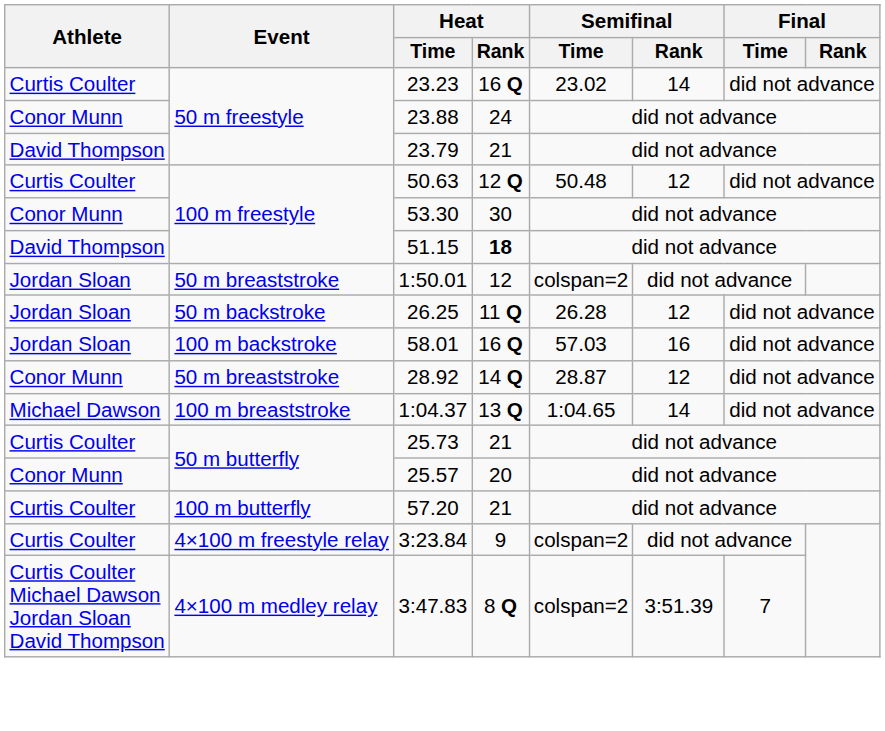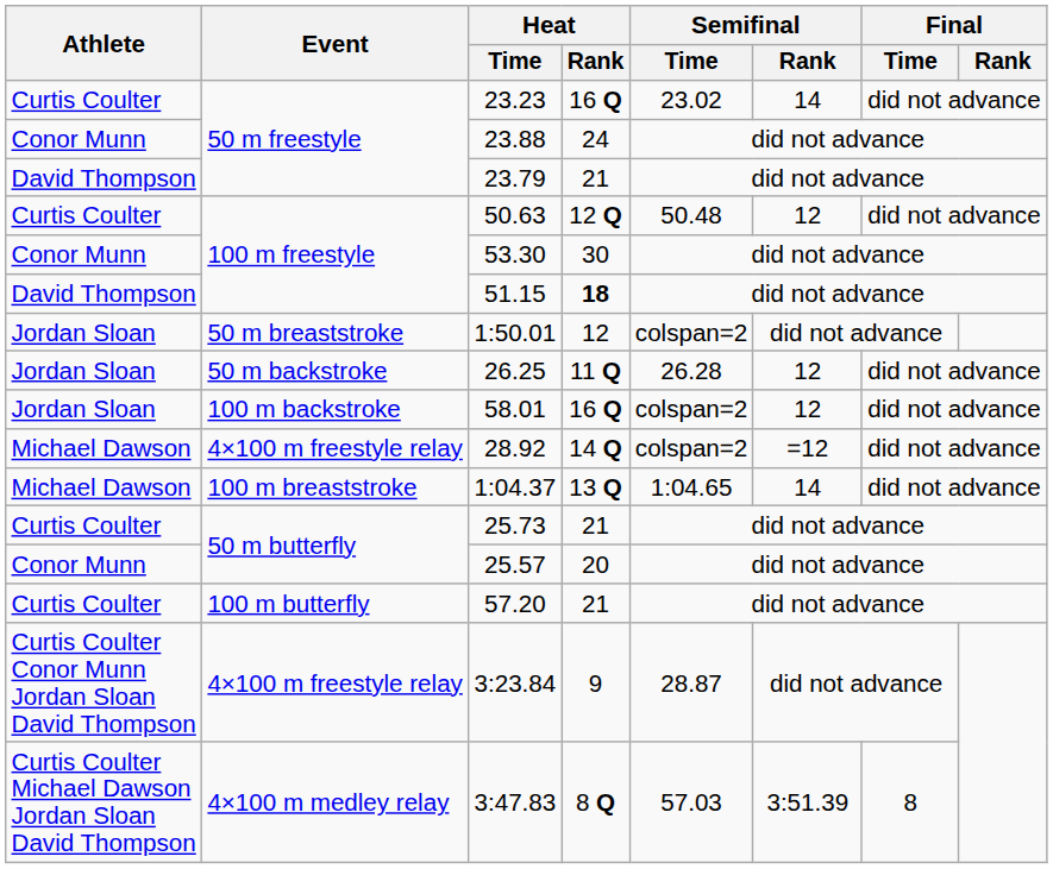58.01 | Semifinal / Time: 57.03 -> colspan=2
58.01 | Semifinal / Rank: 16 -> 12
28.92 | Athlete: Conor Munn -> Michael Dawson
28.92 | Event: 50 m breaststroke -> 4×100 m freestyle relay
28.92 | Semifinal / Time: 28.87 -> colspan=2
28.92 | Semifinal / Rank: 12 -> =12
3:23.84 | Athlete: Curtis Coulter -> Curtis Coulter Conor Munn Jordan Sloan David Thompson
3:23.84 | Semifinal / Time: colspan=2 -> 28.87
3:47.83 | Semifinal / Time: colspan=2 -> 57.03
3:47.83 | Final / Time: 7 -> 8
